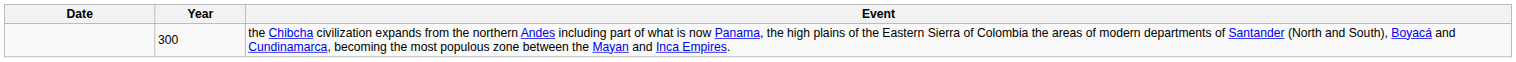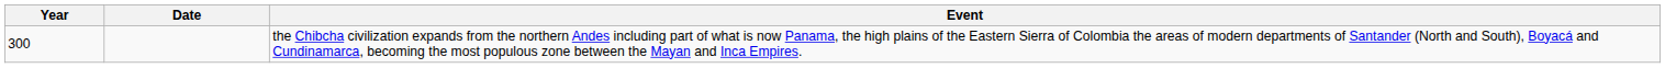columns swapped: Year <-> Date
